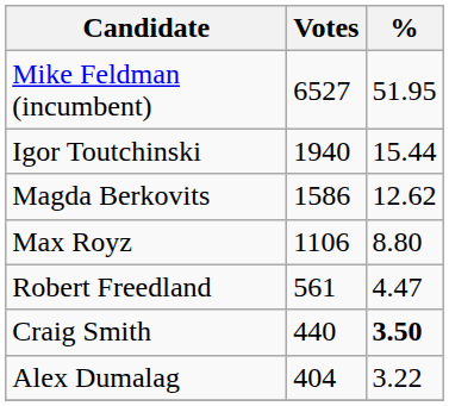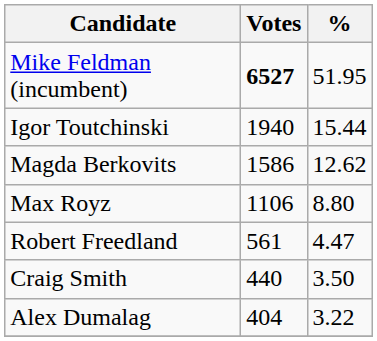Mike Feldman (incumbent) | Votes: normal -> bold
Craig Smith | %: bold -> normal
